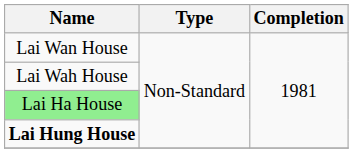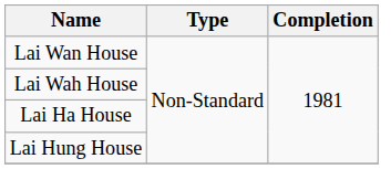Lai Ha House | Name: lightgreen background -> no background
Lai Hung House | Name: bold -> normal
